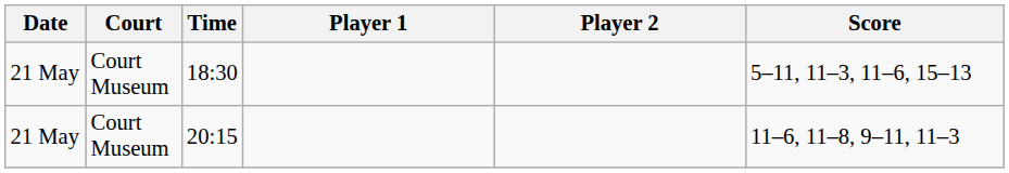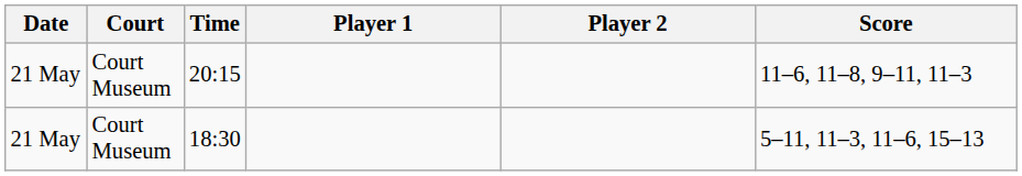rows swapped: 18:30 <-> 20:15
